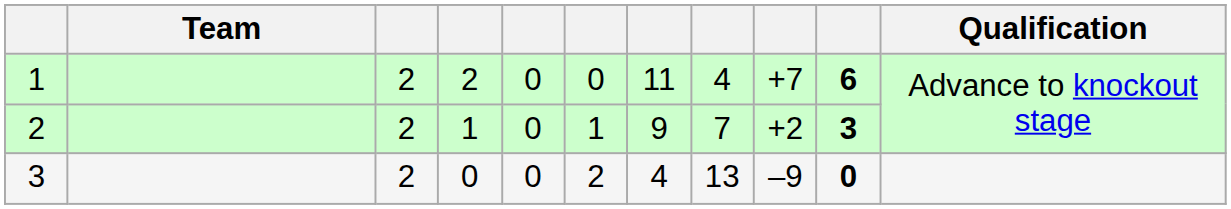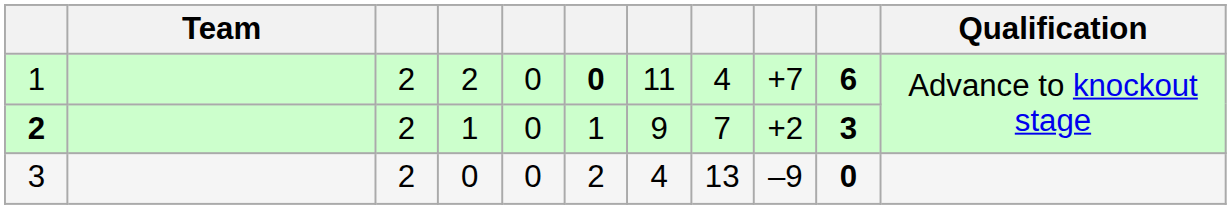row 2 | column 6: normal -> bold
row 3 | column 1: normal -> bold
